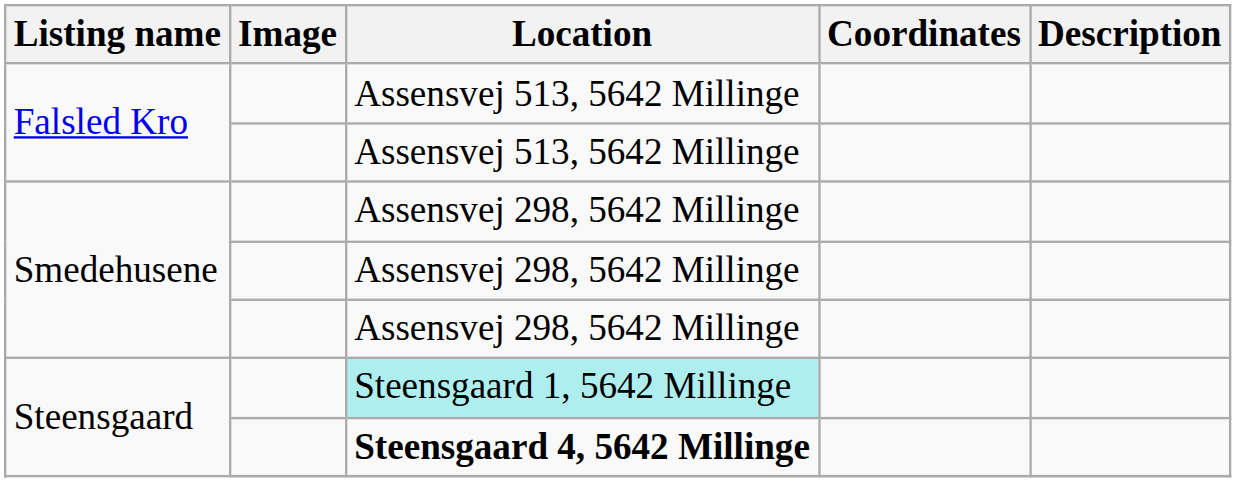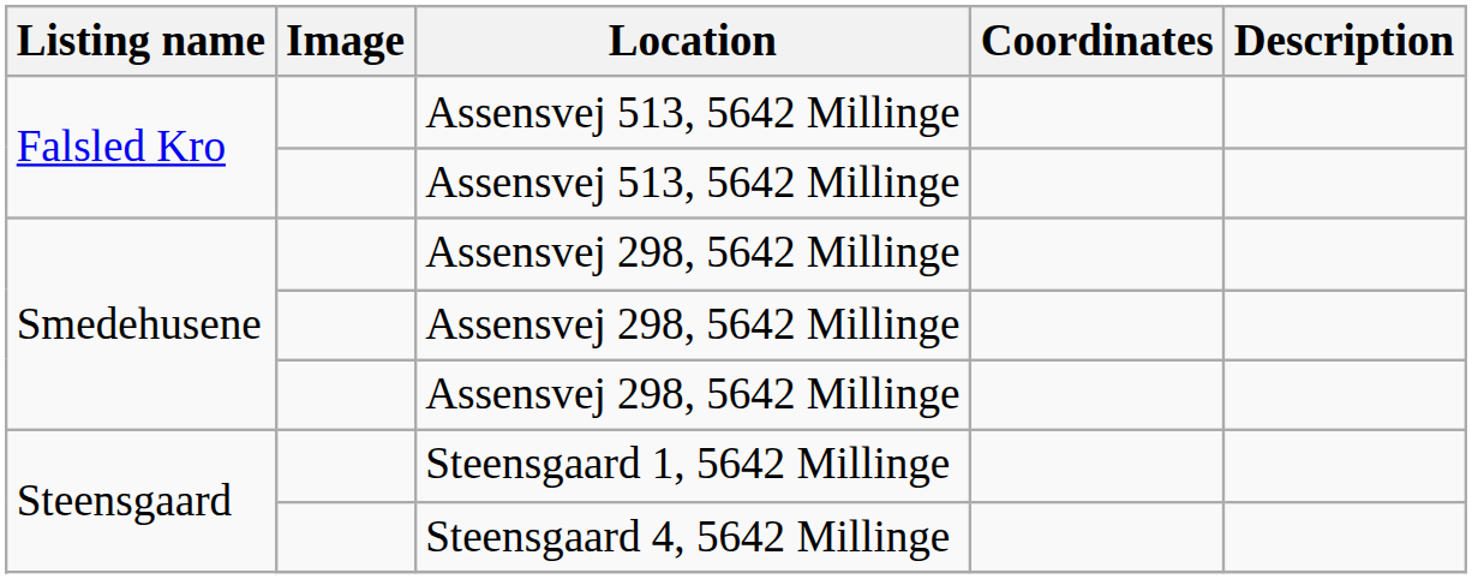Steensgaard 1, 5642 Millinge | Location: paleturquoise background -> no background
Steensgaard 4, 5642 Millinge | Location: bold -> normal
